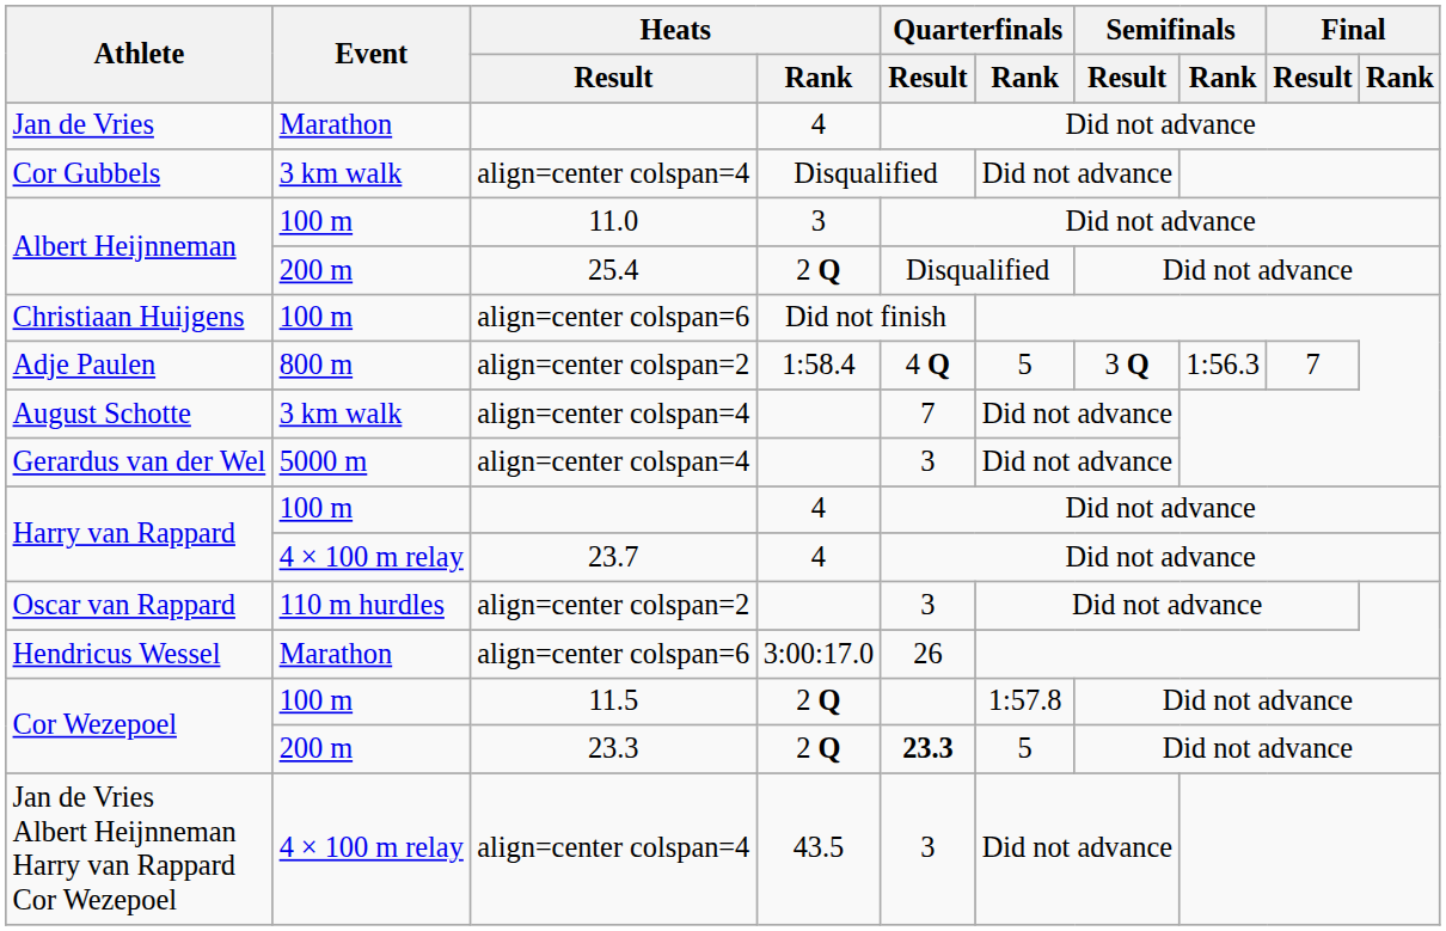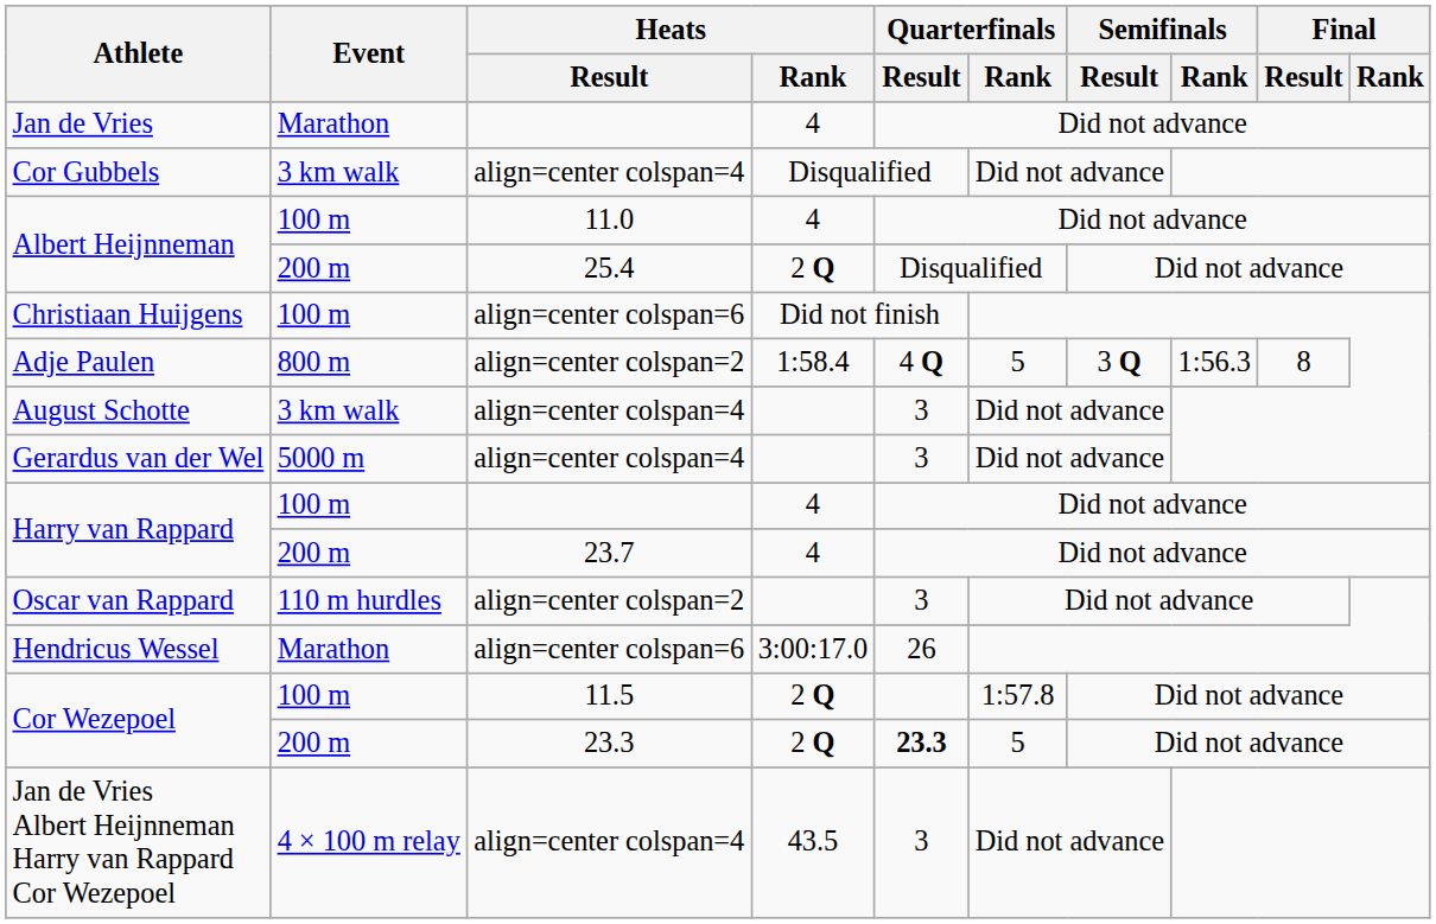Albert Heijnneman / 11.0 | Heats / Rank: 3 -> 4
Adje Paulen | Final / Result: 7 -> 8
August Schotte | Quarterfinals / Result: 7 -> 3
Harry van Rappard / 23.7 | Event: 4 × 100 m relay -> 200 m
